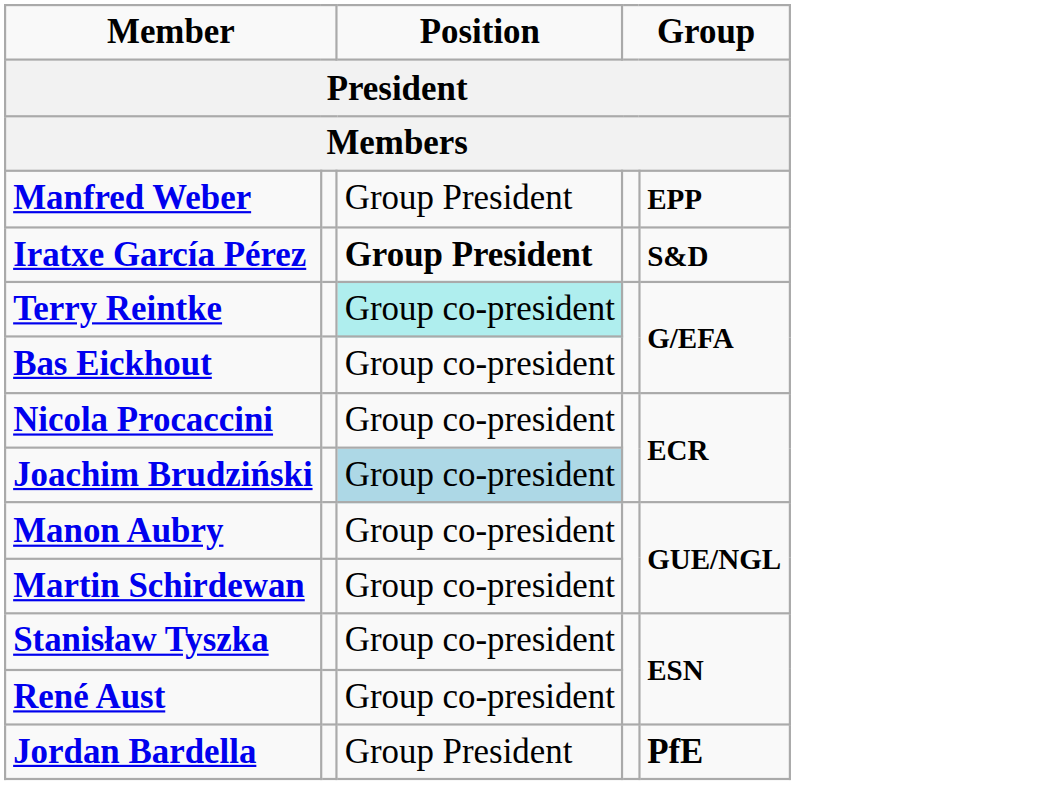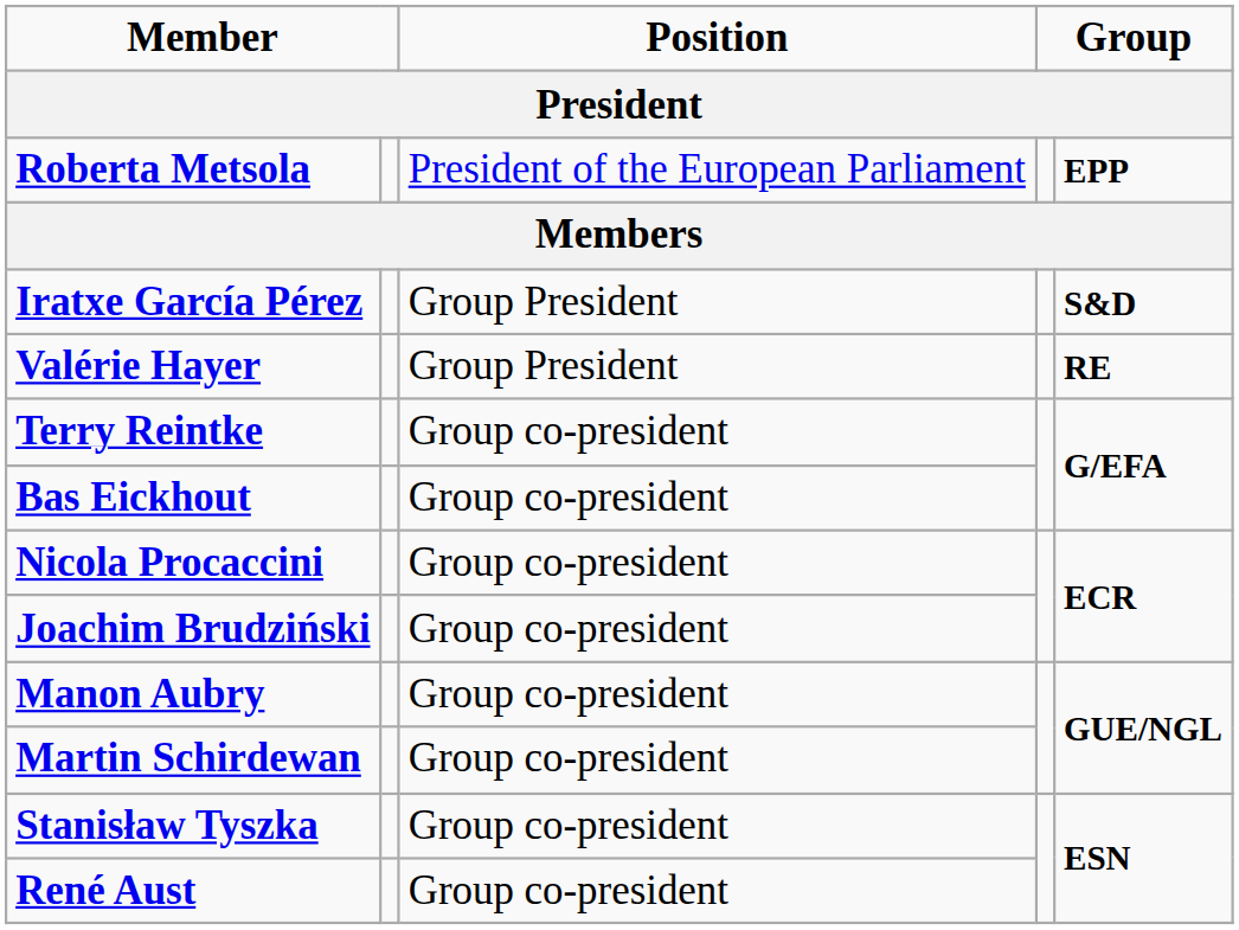+ row: Roberta Metsola | President of the European Parliament | EPP
- row: Manfred Weber | Group President | EPP
Iratxe García Pérez | Position: bold -> normal
+ row: Valérie Hayer | Group President | RE
Terry Reintke | Position: paleturquoise background -> no background
Joachim Brudziński | Position: lightblue background -> no background
- row: Jordan Bardella | Group President | PfE
